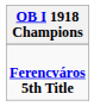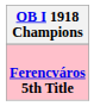row 2 | column 1: no background -> pink background
